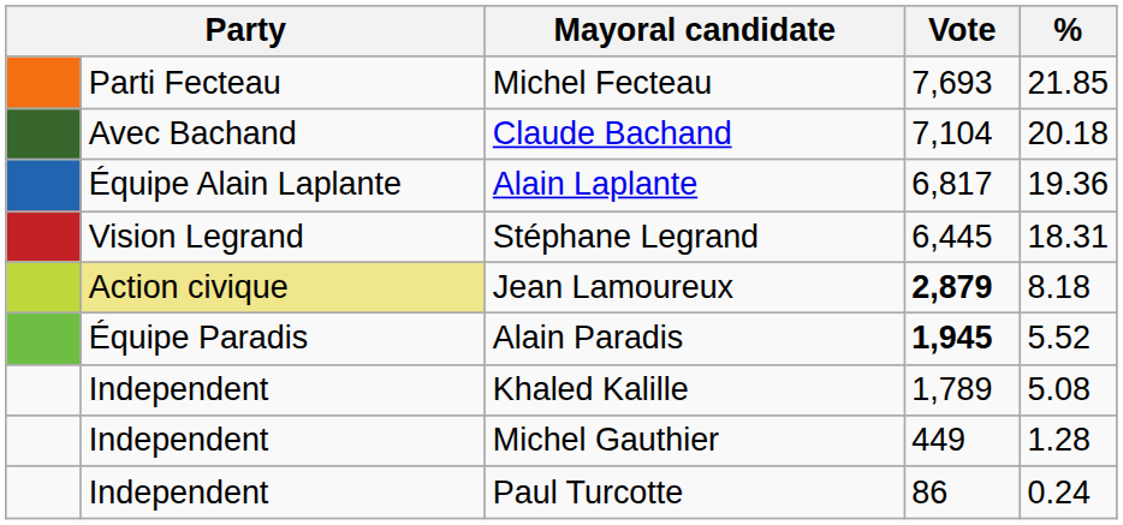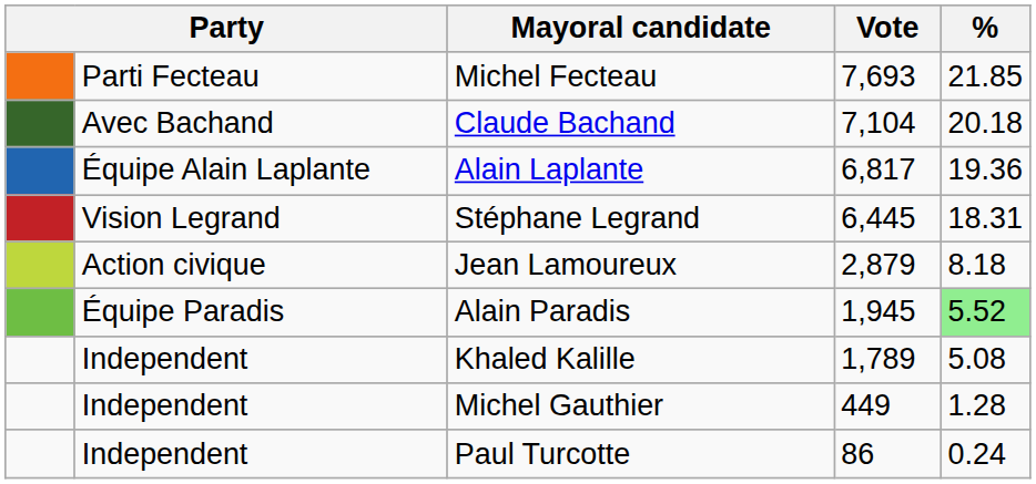Jean Lamoureux | column 2: khaki background -> no background
Jean Lamoureux | Vote: bold -> normal
Alain Paradis | Vote: bold -> normal
Alain Paradis | %: no background -> lightgreen background
